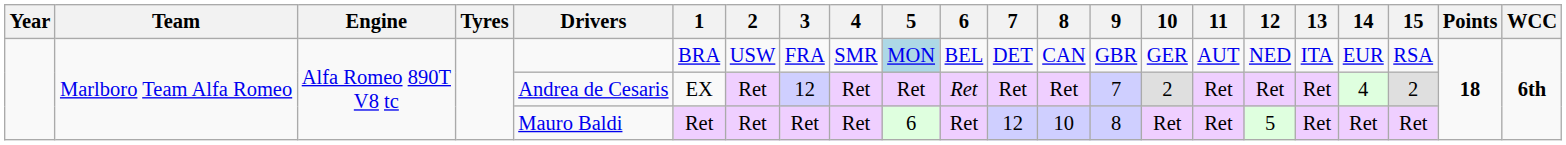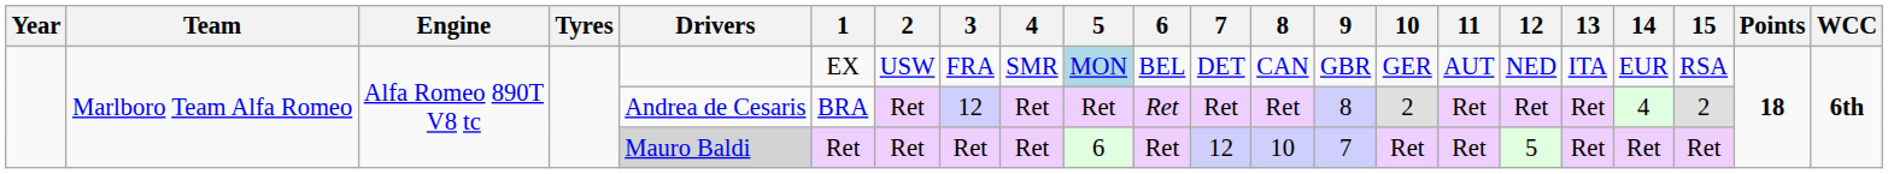row 2 | 1: BRA -> EX
row 3 | 1: EX -> BRA
row 3 | 9: 7 -> 8
row 4 | Drivers: no background -> lightgrey background
row 4 | 9: 8 -> 7
